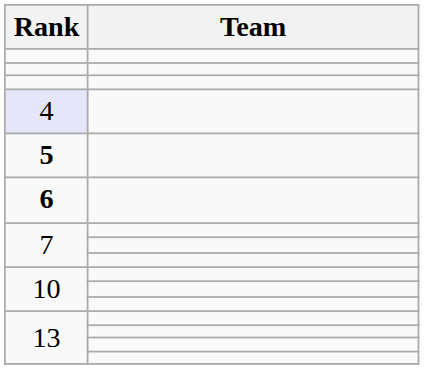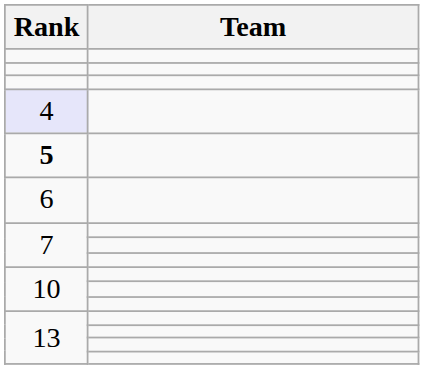row 7 | Rank: bold -> normal
